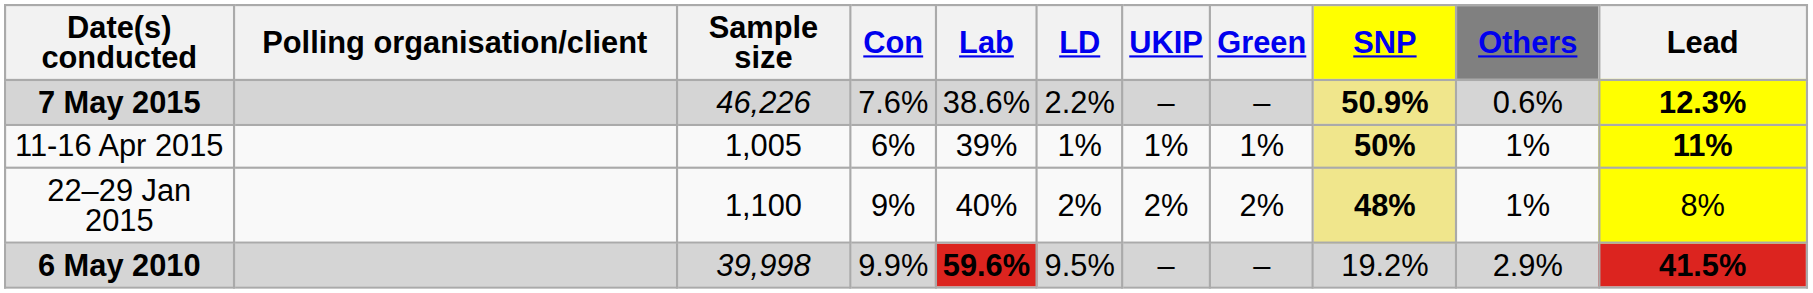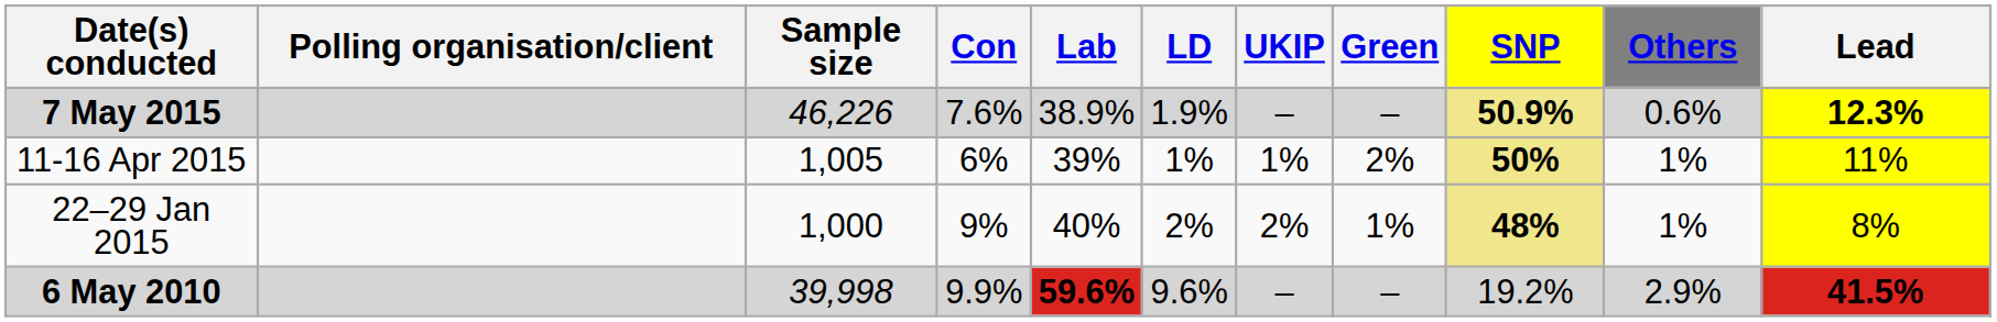7 May 2015 | Lab: 38.6% -> 38.9%
7 May 2015 | LD: 2.2% -> 1.9%
11-16 Apr 2015 | Green: 1% -> 2%
11-16 Apr 2015 | Lead: bold -> normal
22–29 Jan 2015 | Sample size: 1,100 -> 1,000
22–29 Jan 2015 | Green: 2% -> 1%
6 May 2010 | LD: 9.5% -> 9.6%
